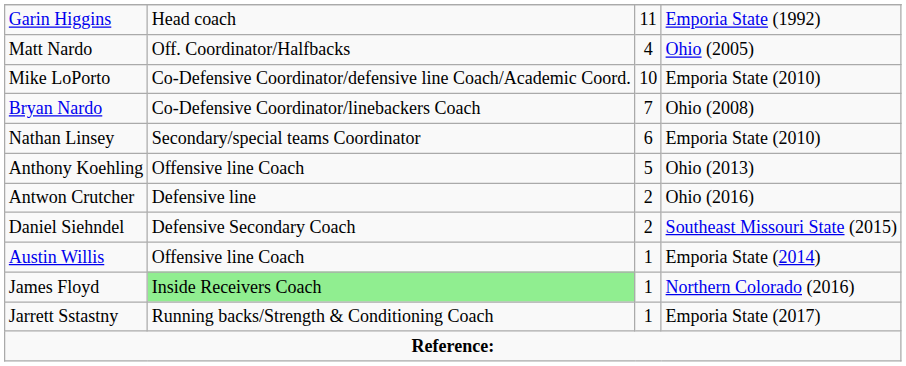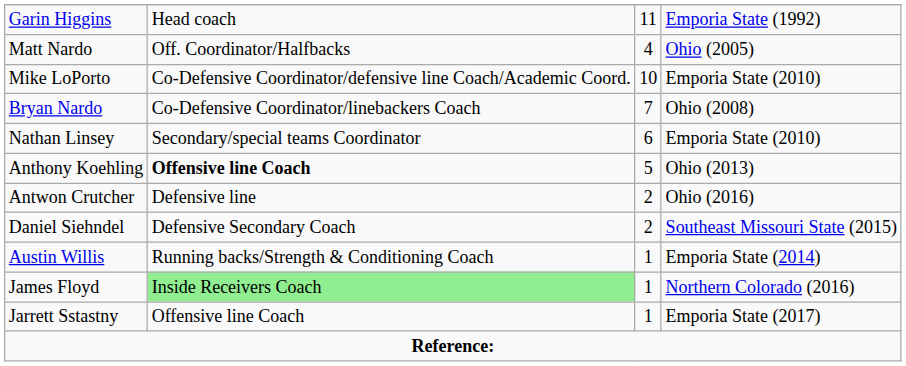Anthony Koehling | column 2: normal -> bold
Austin Willis | column 2: Offensive line Coach -> Running backs/Strength & Conditioning Coach
Jarrett Sstastny | column 2: Running backs/Strength & Conditioning Coach -> Offensive line Coach
